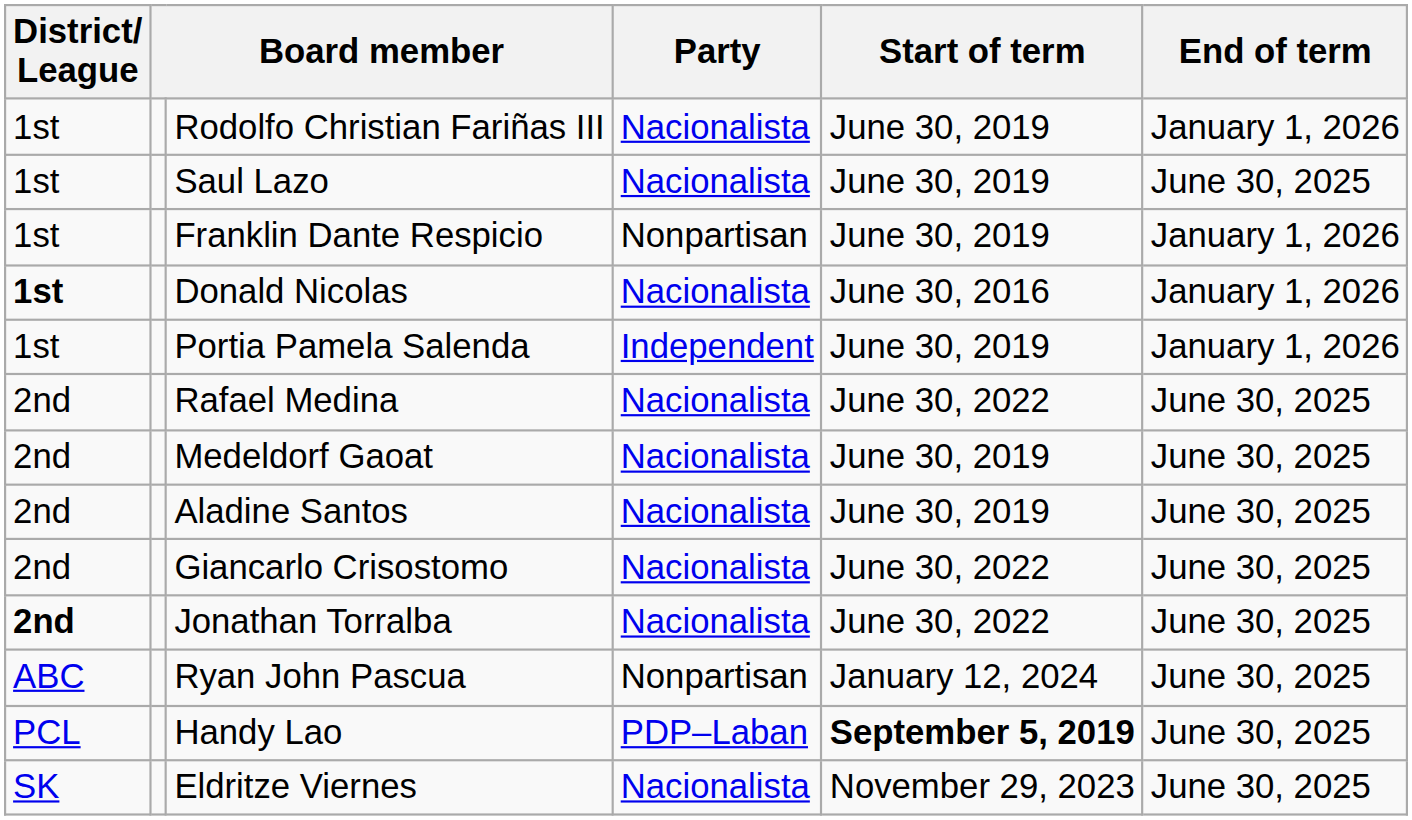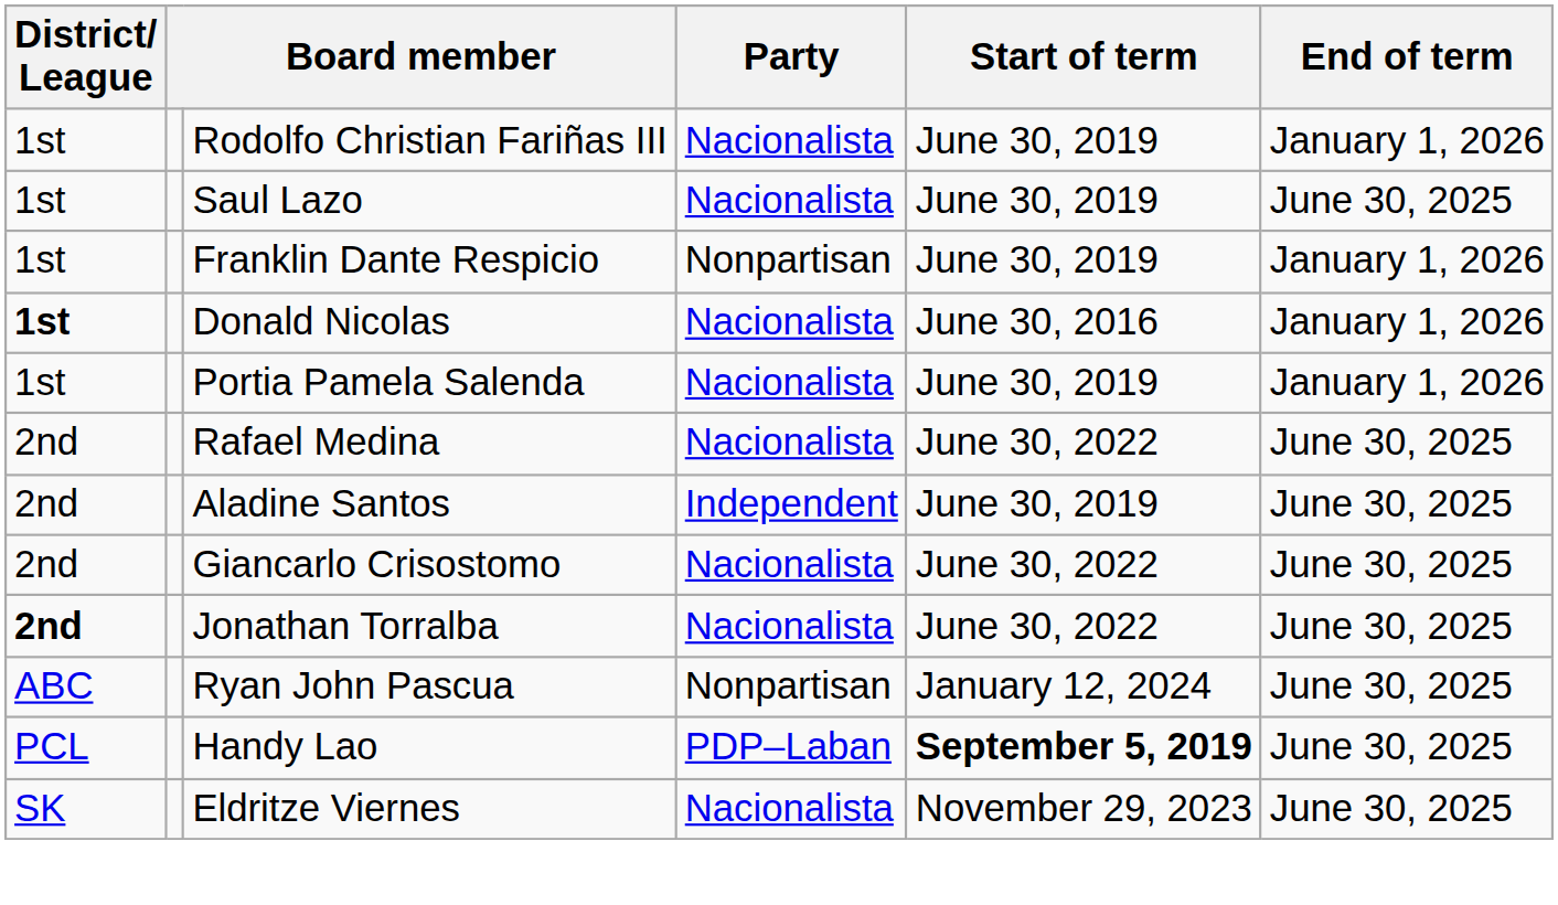Portia Pamela Salenda | Party: Independent -> Nacionalista
- row: 2nd | Medeldorf Gaoat | Nacionalista | June 30, 2019 | June 30, 2025
Aladine Santos | Party: Nacionalista -> Independent
